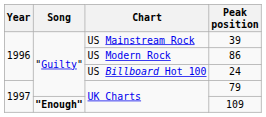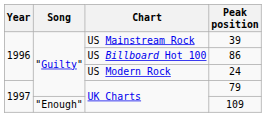86 | Chart: US Modern Rock -> US Billboard Hot 100
24 | Chart: US Billboard Hot 100 -> US Modern Rock
109 | Song: bold -> normal
